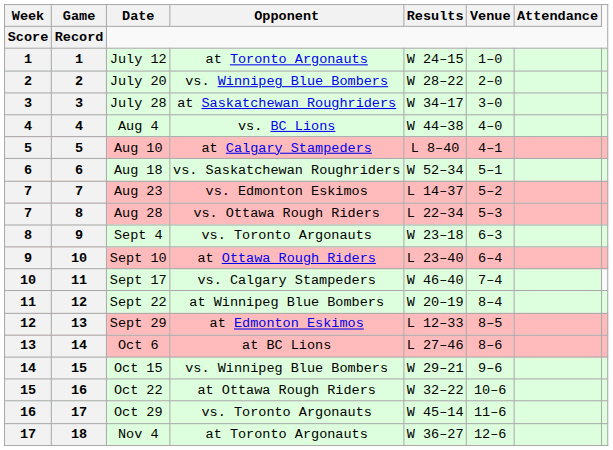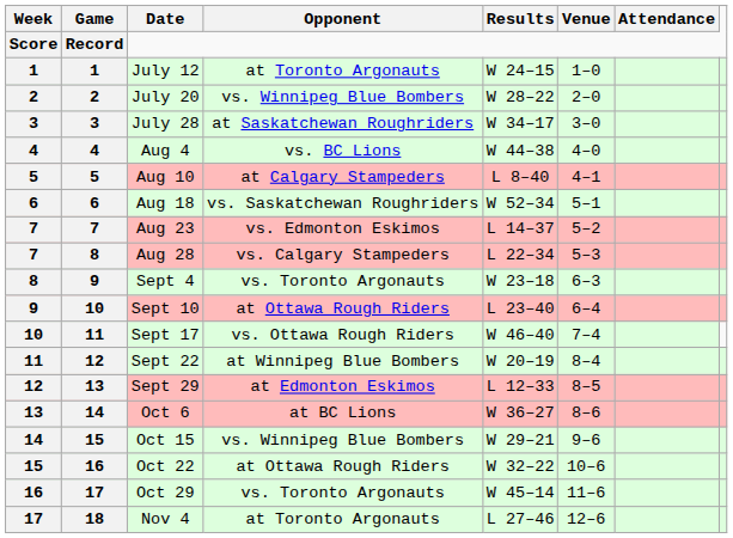Aug 28 | Opponent: vs. Ottawa Rough Riders -> vs. Calgary Stampeders
Sept 17 | Opponent: vs. Calgary Stampeders -> vs. Ottawa Rough Riders
Oct 6 | Results: L 27–46 -> W 36–27
Nov 4 | Results: W 36–27 -> L 27–46
